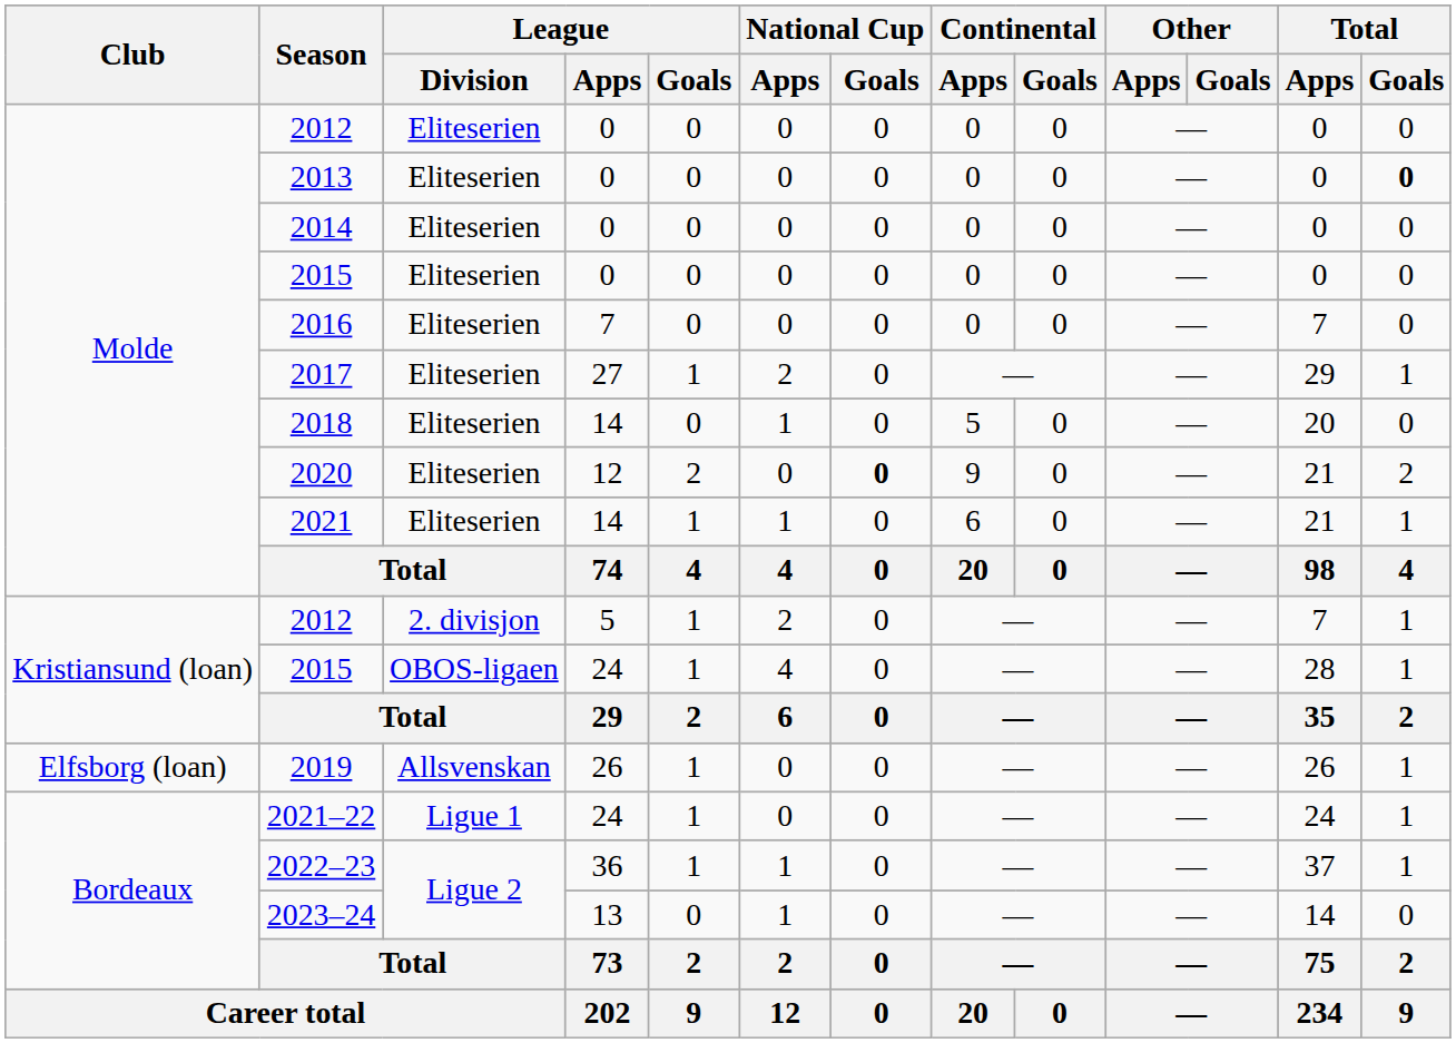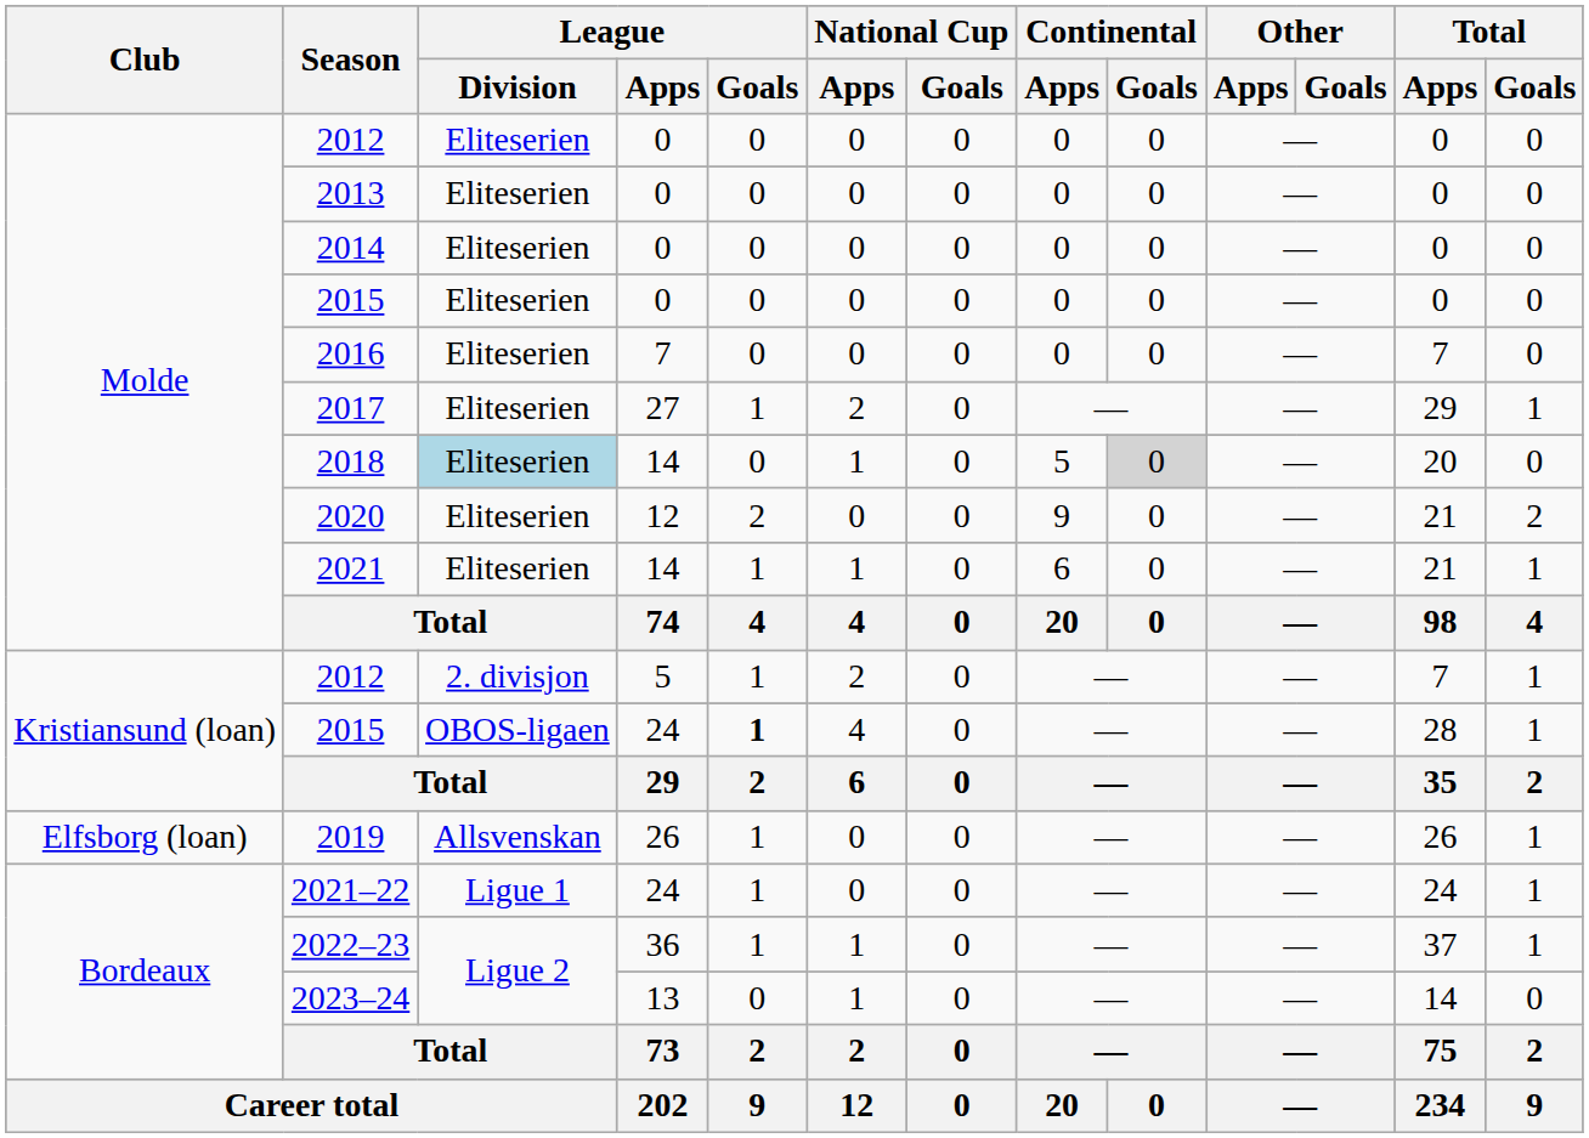2013 | Total / Goals: bold -> normal
2018 | League / Division: no background -> lightblue background
2018 | Continental / Goals: no background -> lightgrey background
2020 | National Cup / Goals: bold -> normal
2015 / 24 | League / Goals: normal -> bold
